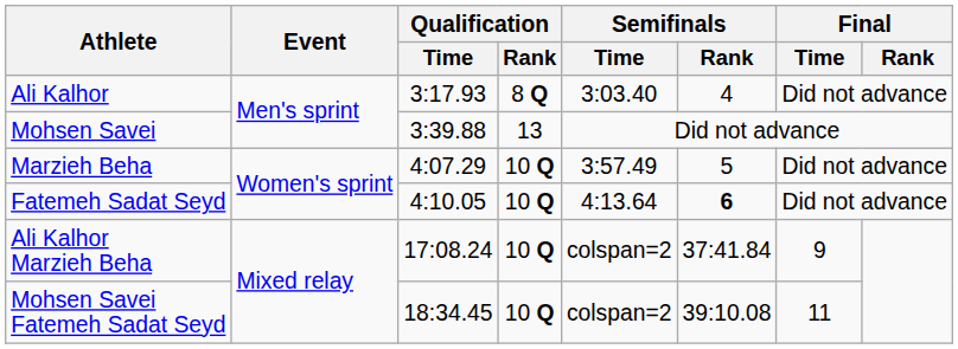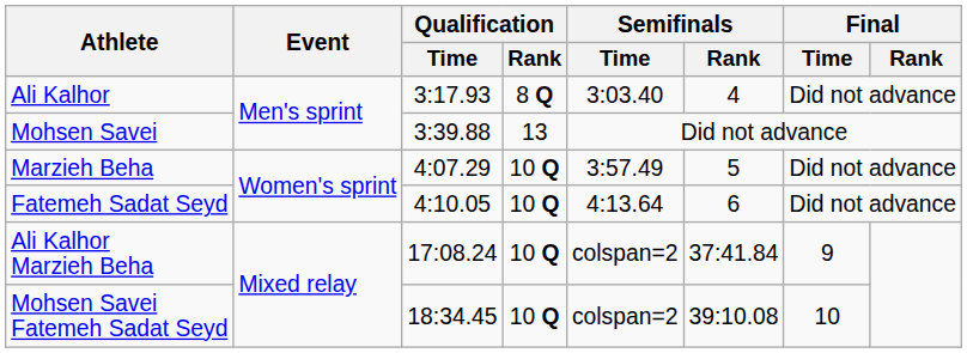Fatemeh Sadat Seyd | Semifinals / Rank: bold -> normal
Mohsen Savei Fatemeh Sadat Seyd | Final / Time: 11 -> 10
